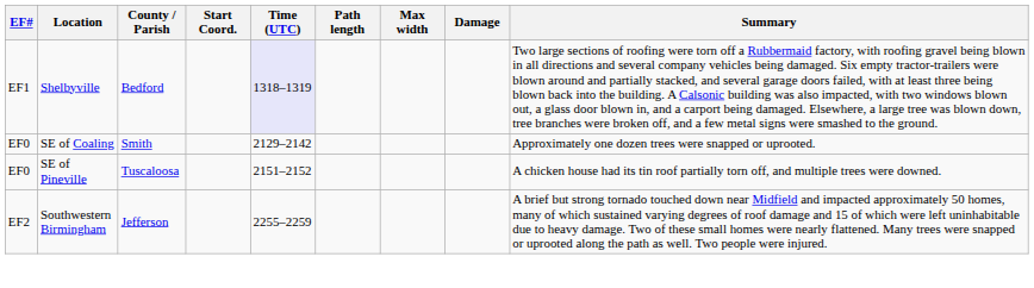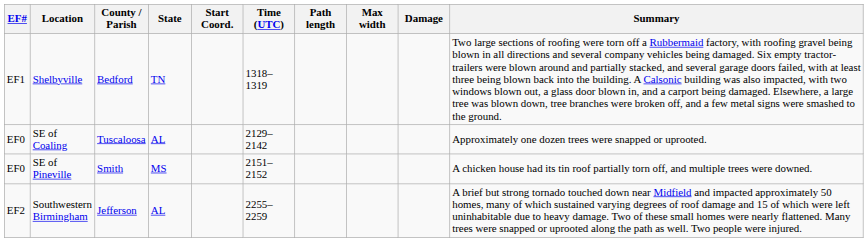+ column: State | TN | AL | MS | AL
Shelbyville | Time (UTC): lavender background -> no background
SE of Coaling | County / Parish: Smith -> Tuscaloosa
SE of Pineville | County / Parish: Tuscaloosa -> Smith
